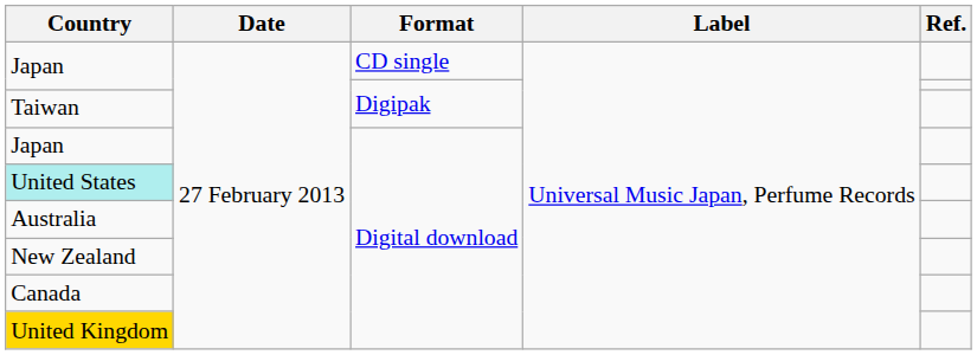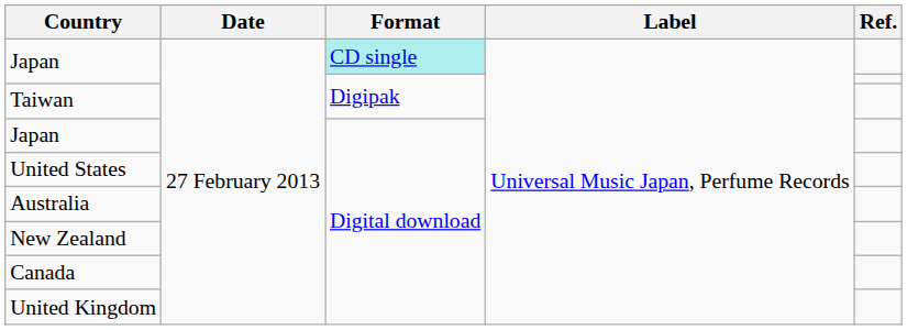Japan / CD single | Format: no background -> paleturquoise background
United States | Country: paleturquoise background -> no background
United Kingdom | Country: gold background -> no background
